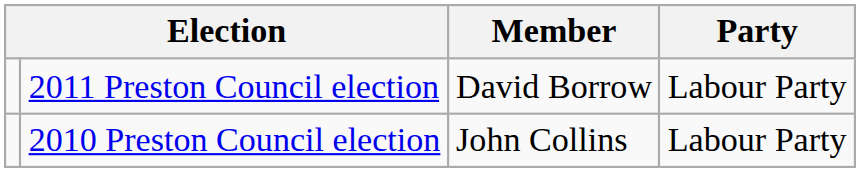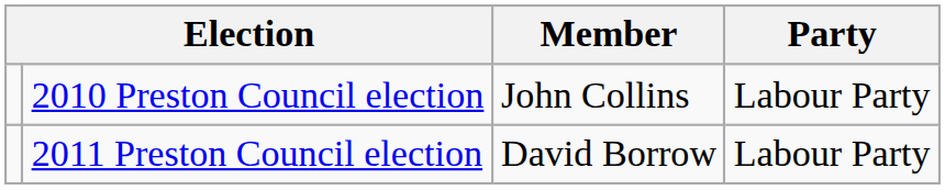rows swapped: 2011 Preston Council election <-> 2010 Preston Council election
